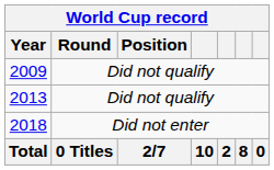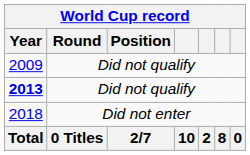2013 | Year: normal -> bold
